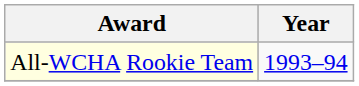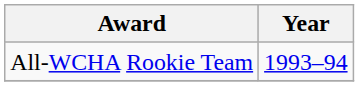row 2 | Award: lightyellow background -> no background
